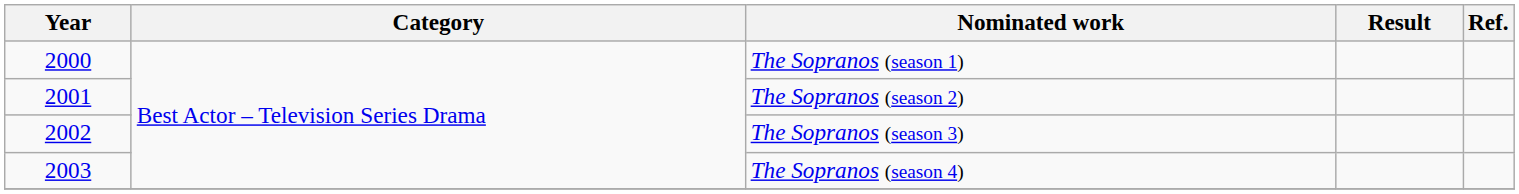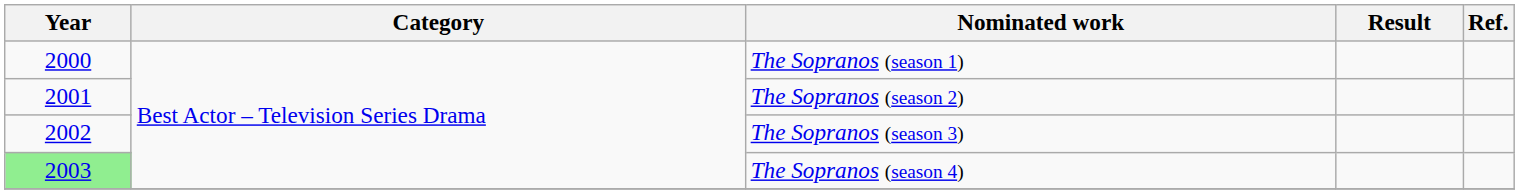The Sopranos (season 4) | Year: no background -> lightgreen background
